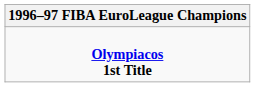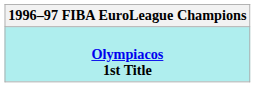row 2 | column 1: no background -> paleturquoise background
